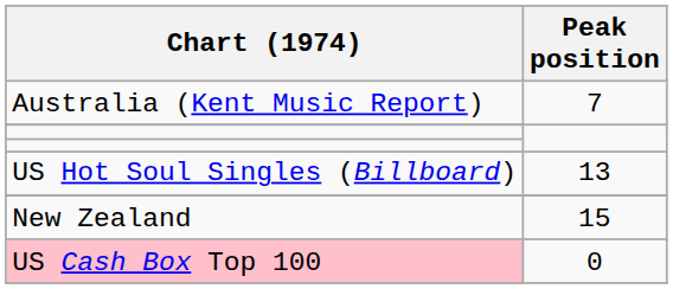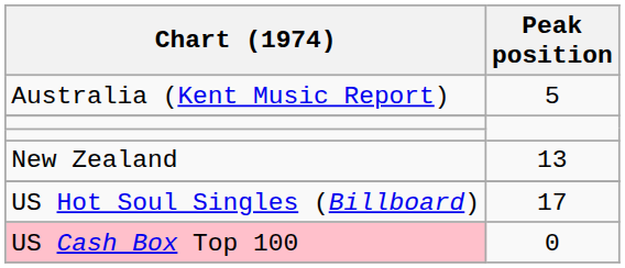row 2 | Peak position: 7 -> 5
row 5 | Chart (1974): US Hot Soul Singles (Billboard) -> New Zealand
row 6 | Chart (1974): New Zealand -> US Hot Soul Singles (Billboard)
row 6 | Peak position: 15 -> 17
